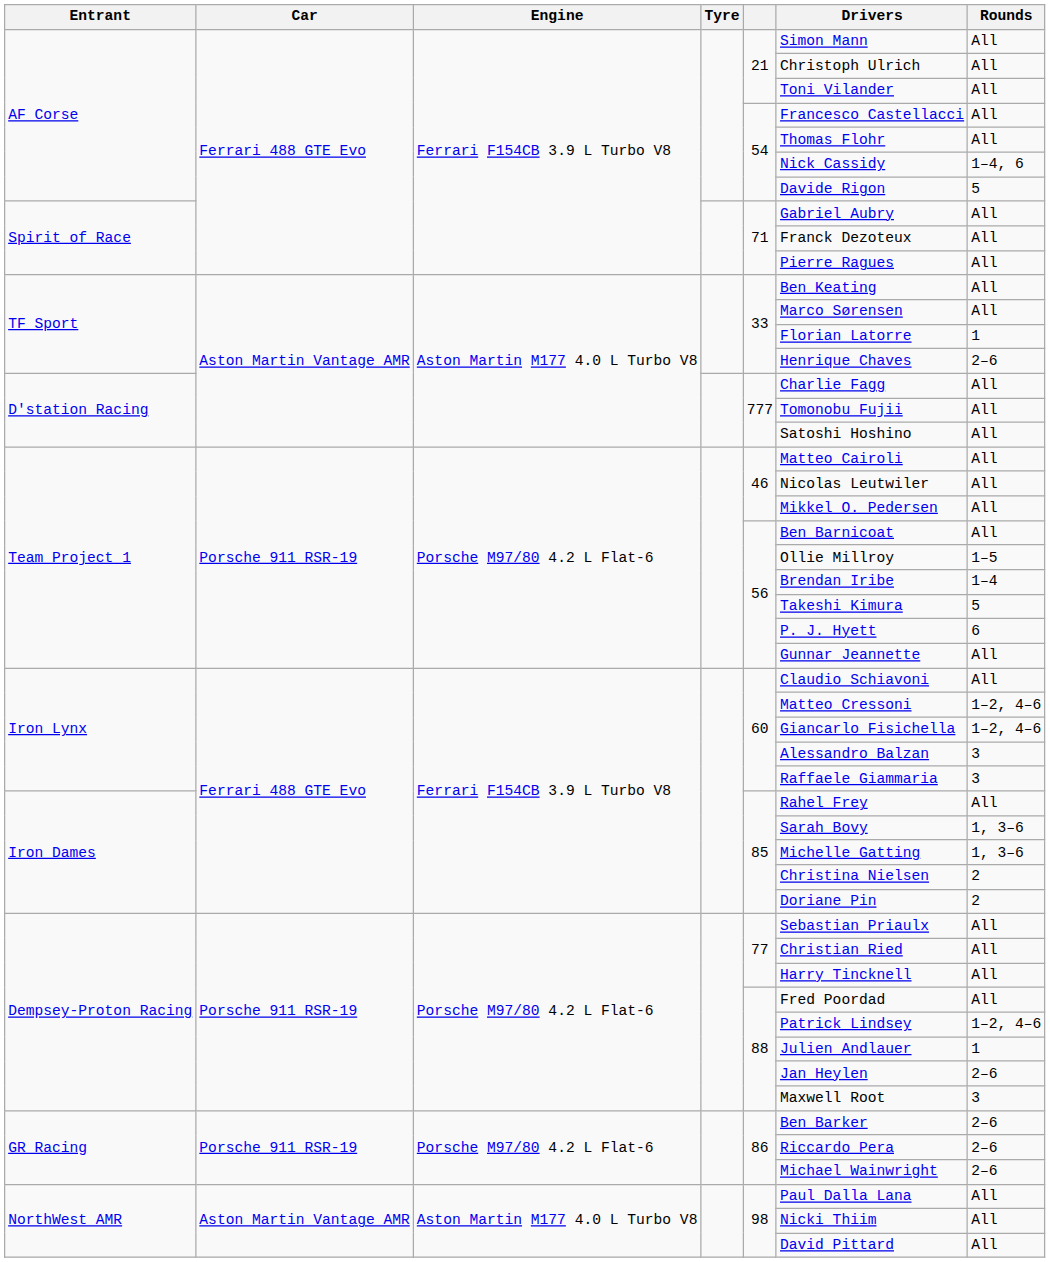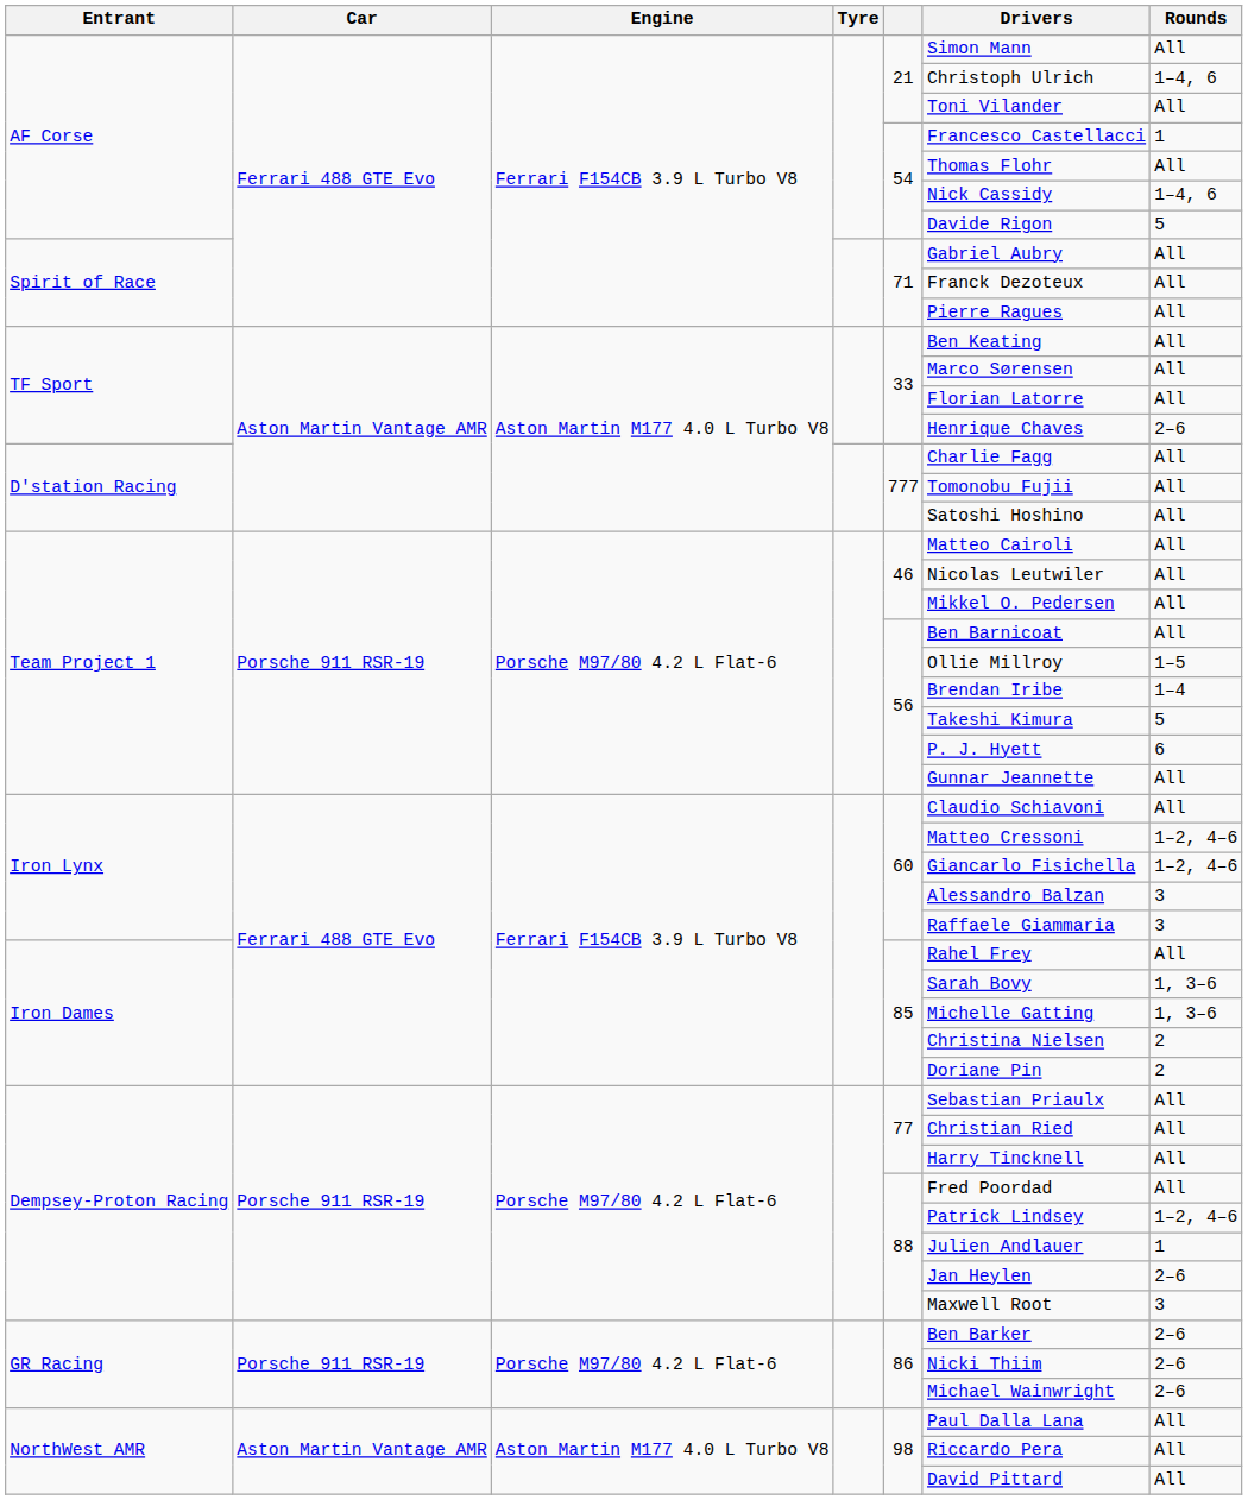row 3 | Rounds: All -> 1–4, 6
row 5 | Rounds: All -> 1
row 14 | Rounds: 1 -> All
row 47 | Drivers: Riccardo Pera -> Nicki Thiim
row 50 | Drivers: Nicki Thiim -> Riccardo Pera
